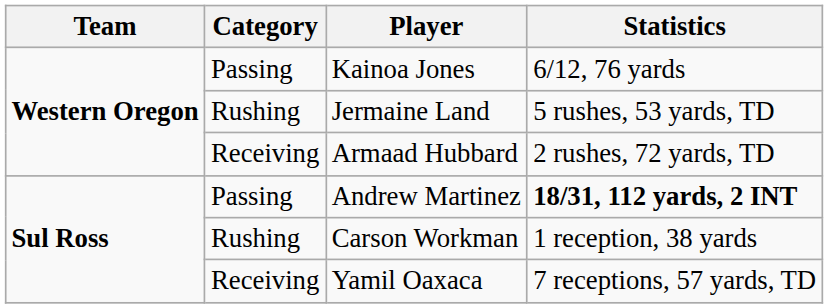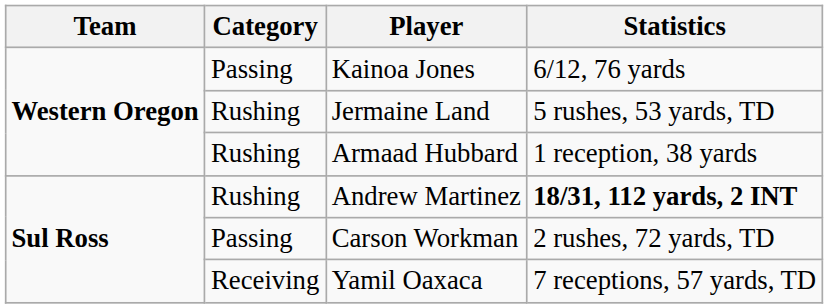Armaad Hubbard | Category: Receiving -> Rushing
Armaad Hubbard | Statistics: 2 rushes, 72 yards, TD -> 1 reception, 38 yards
Andrew Martinez | Category: Passing -> Rushing
Carson Workman | Category: Rushing -> Passing
Carson Workman | Statistics: 1 reception, 38 yards -> 2 rushes, 72 yards, TD
